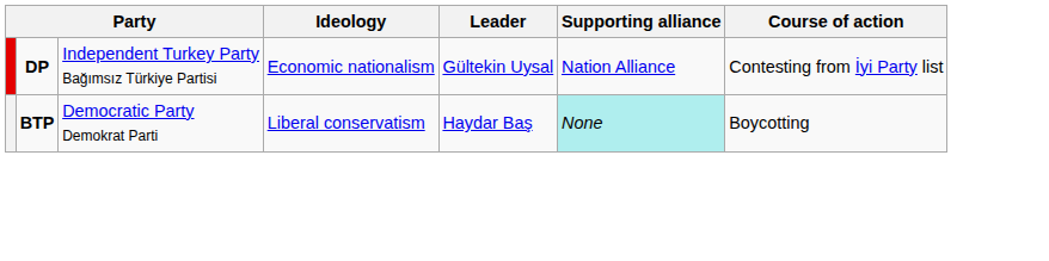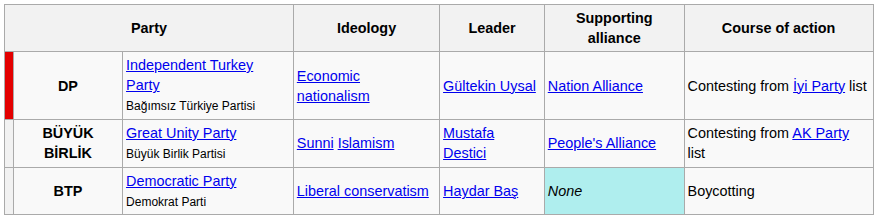+ row: BÜYÜK BİRLİK | Great Unity Party Büyük Birlik Partisi | Sunni Islamism | Mustafa Destici | People's Alliance | Contesting from AK Party list
